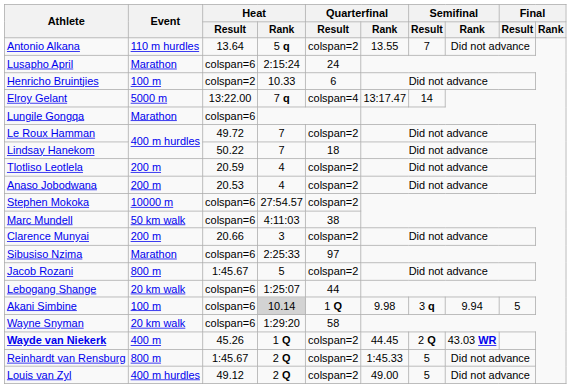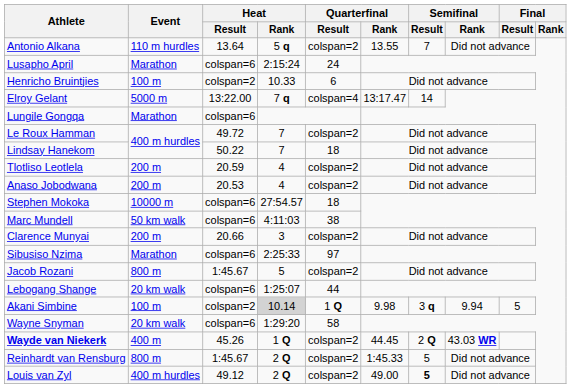Stephen Mokoka | Quarterfinal / Result: colspan=2 -> 18
Akani Simbine | Heat / Result: colspan=6 -> colspan=2
Louis van Zyl | Semifinal / Result: normal -> bold
